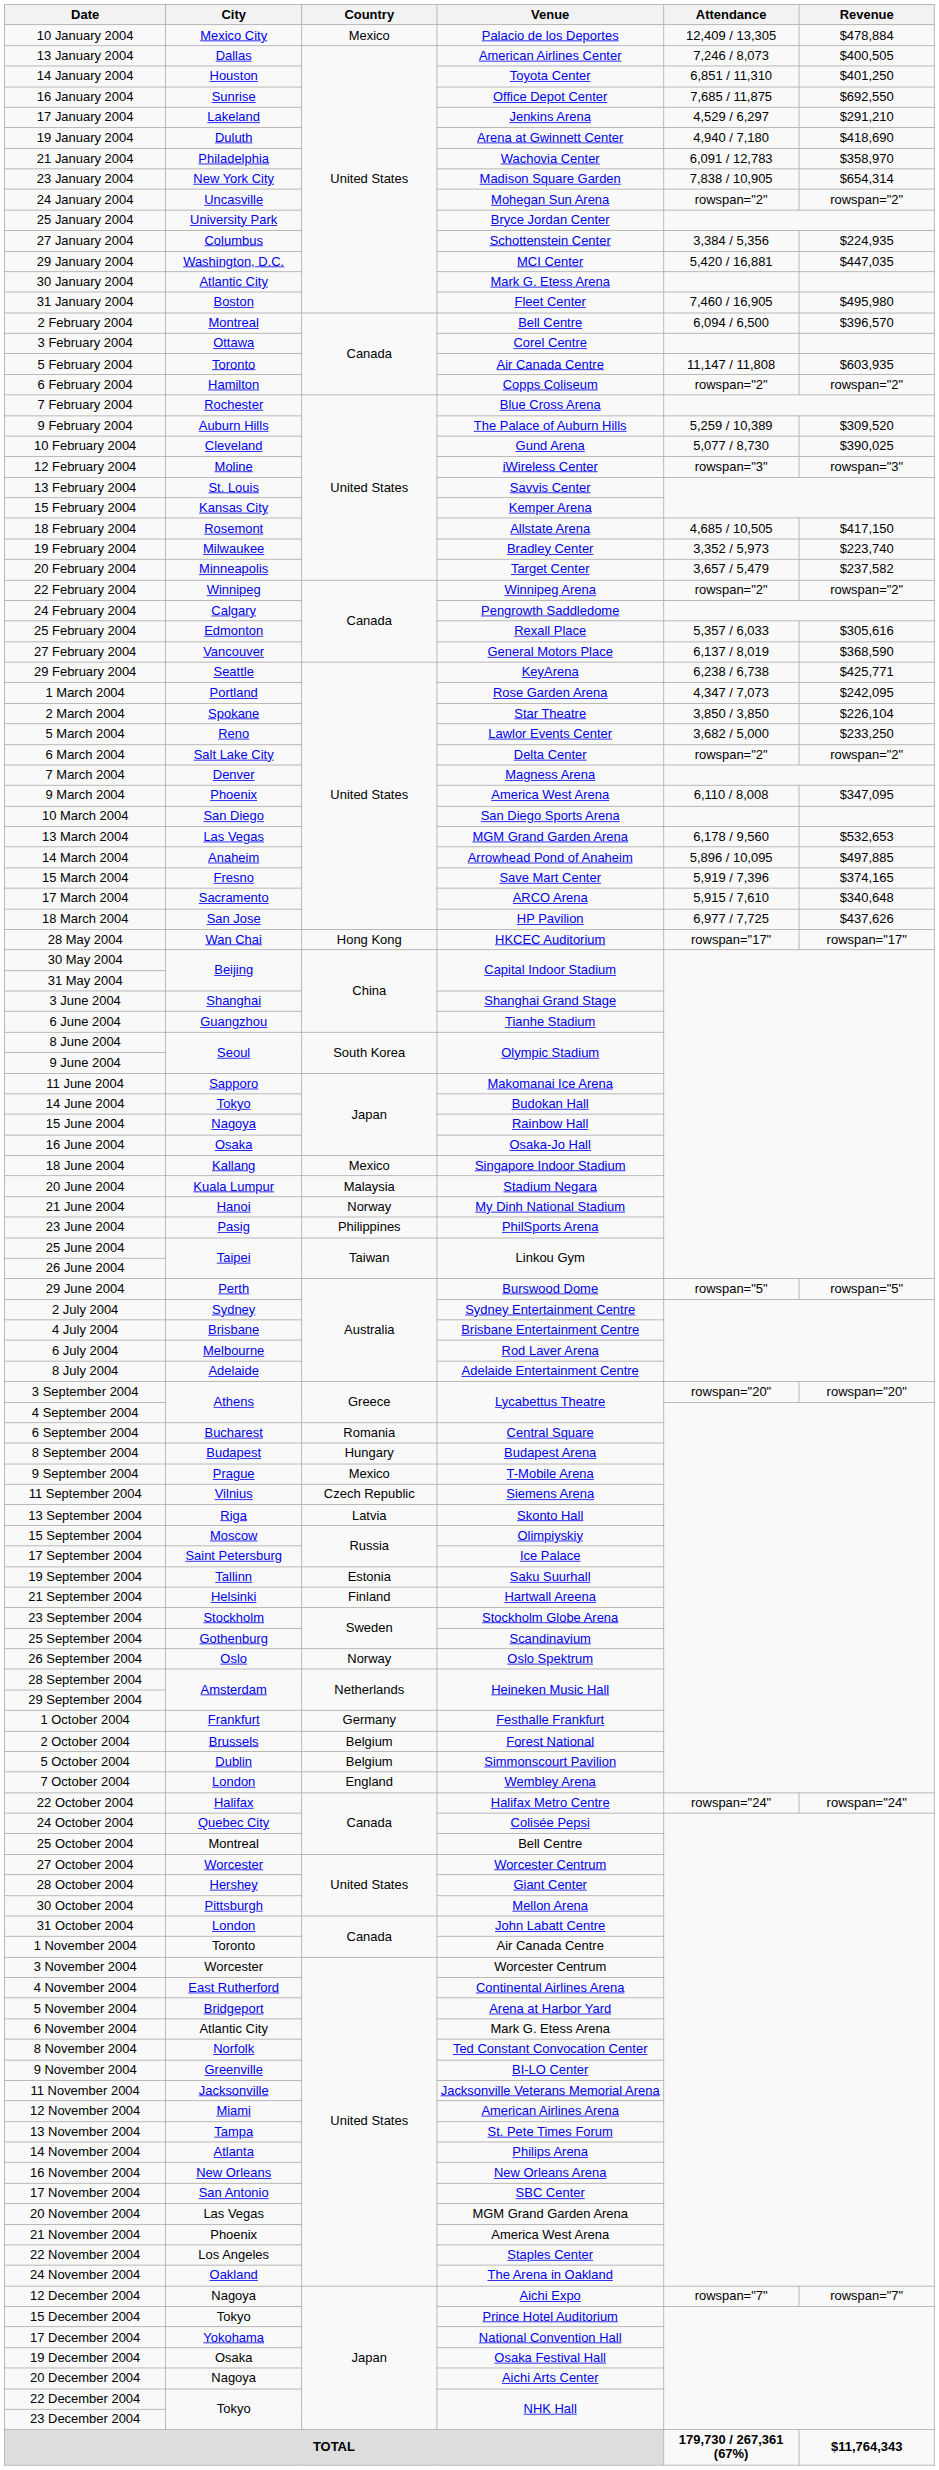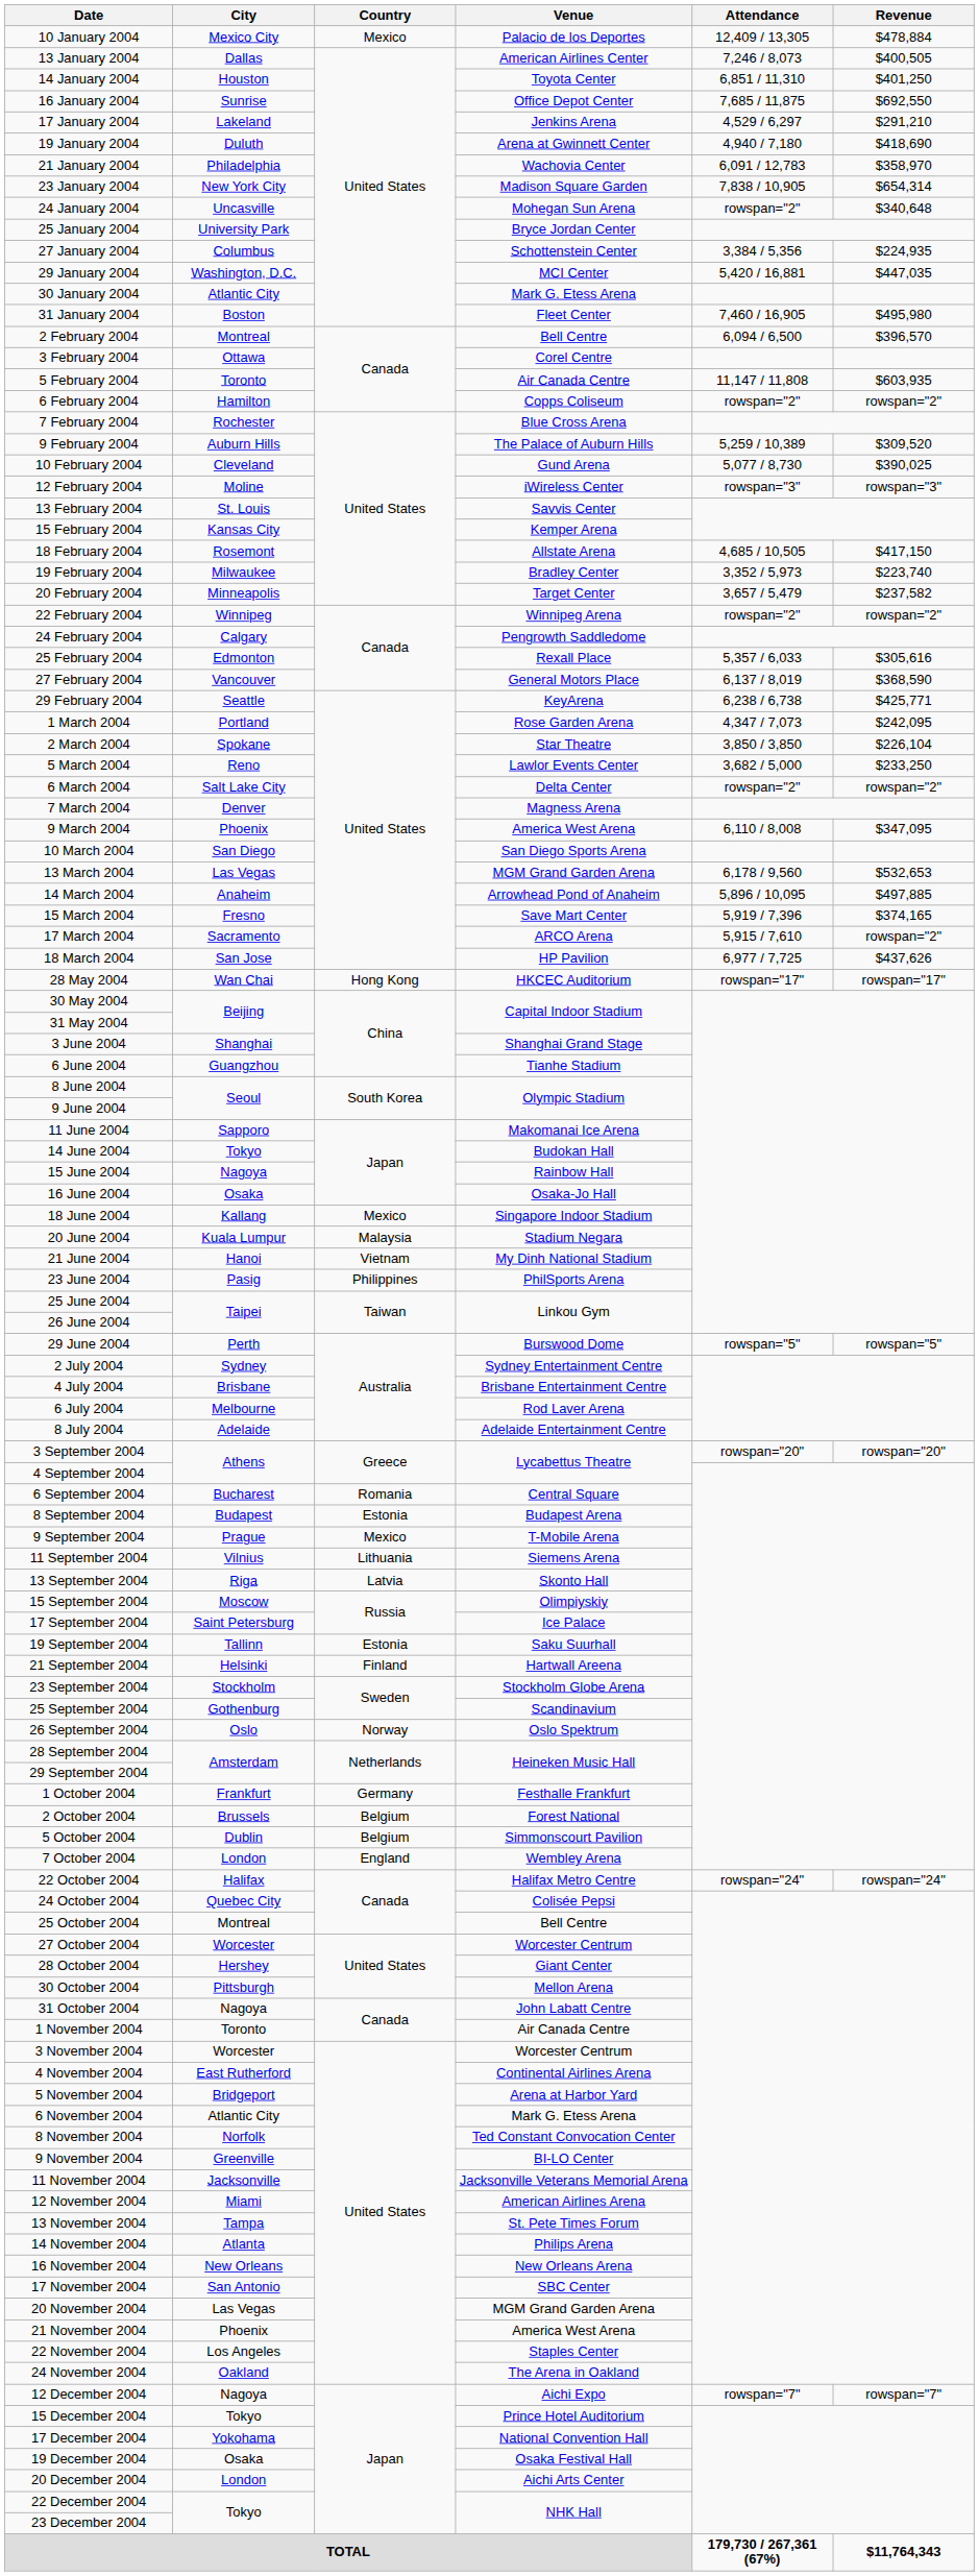24 January 2004 | Revenue: rowspan="2" -> $340,648
17 March 2004 | Revenue: $340,648 -> rowspan="2"
21 June 2004 | Country: Norway -> Vietnam
8 September 2004 | Country: Hungary -> Estonia
11 September 2004 | Country: Czech Republic -> Lithuania
31 October 2004 | City: London -> Nagoya
20 December 2004 | City: Nagoya -> London
